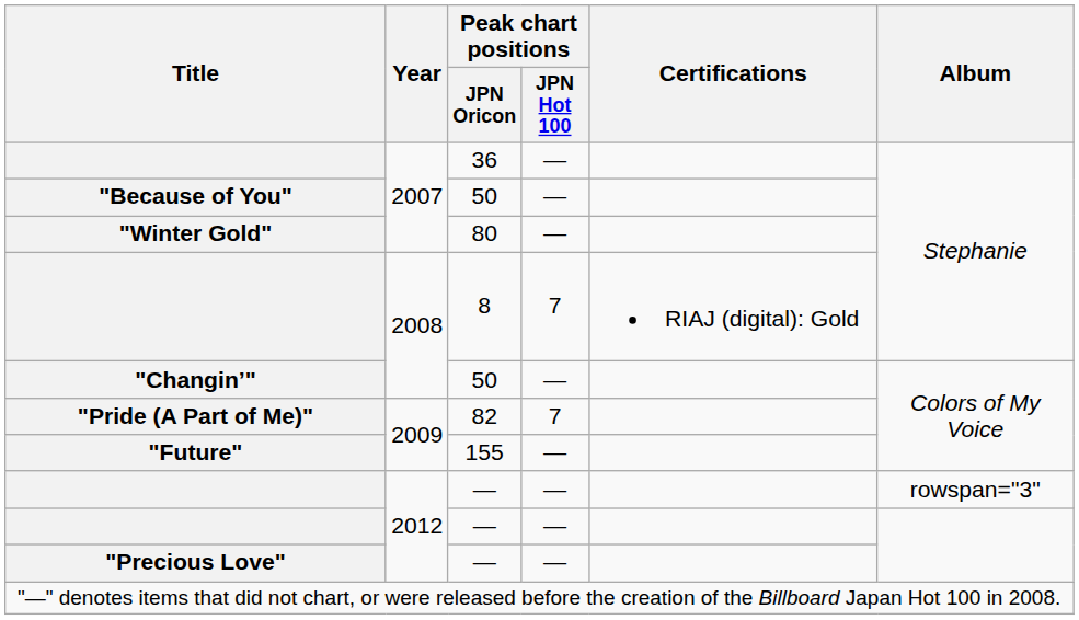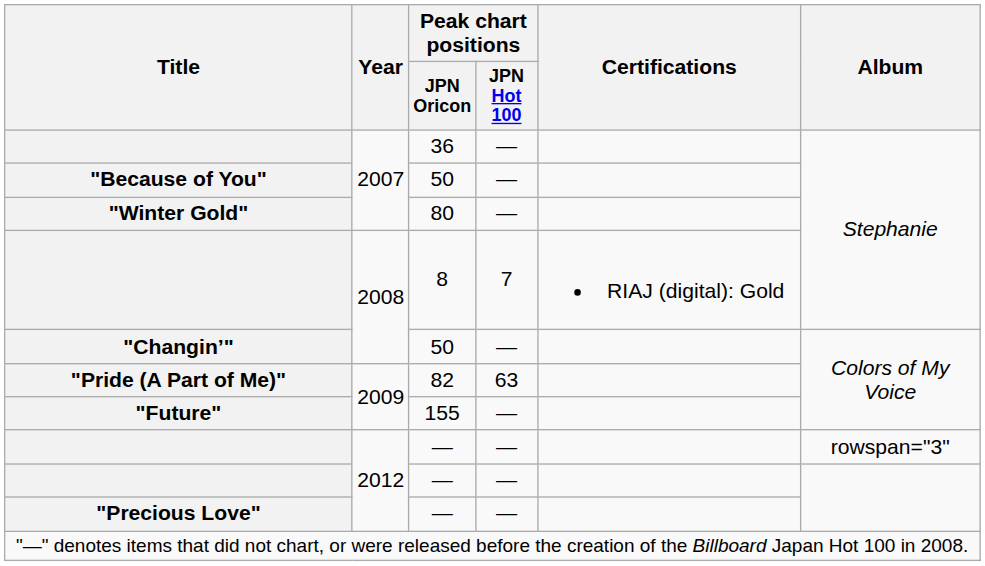"Pride (A Part of Me)" | Peak chart positions / JPN Hot 100: 7 -> 63
